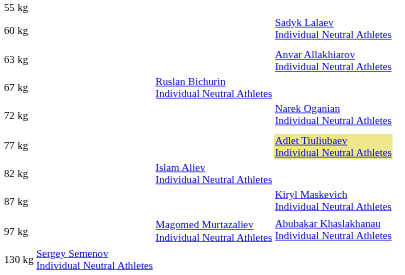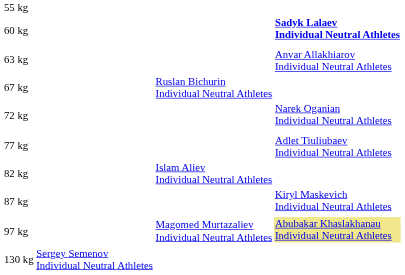60 kg / Sadyk Lalaev Individual Neutral Athletes | column 4: normal -> bold
77 kg / Adlet Tiuliubaev Individual Neutral Athletes | column 4: khaki background -> no background
97 kg / Abubakar Khaslakhanau Individual Neutral Athletes | column 4: no background -> khaki background
